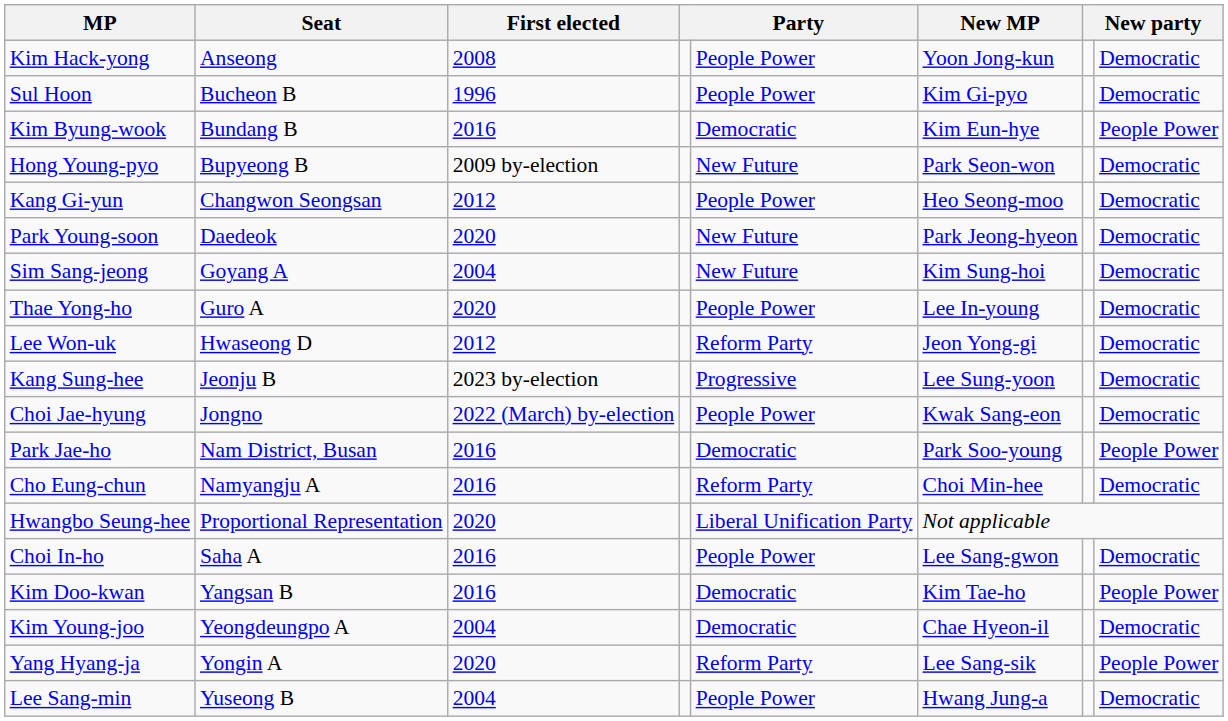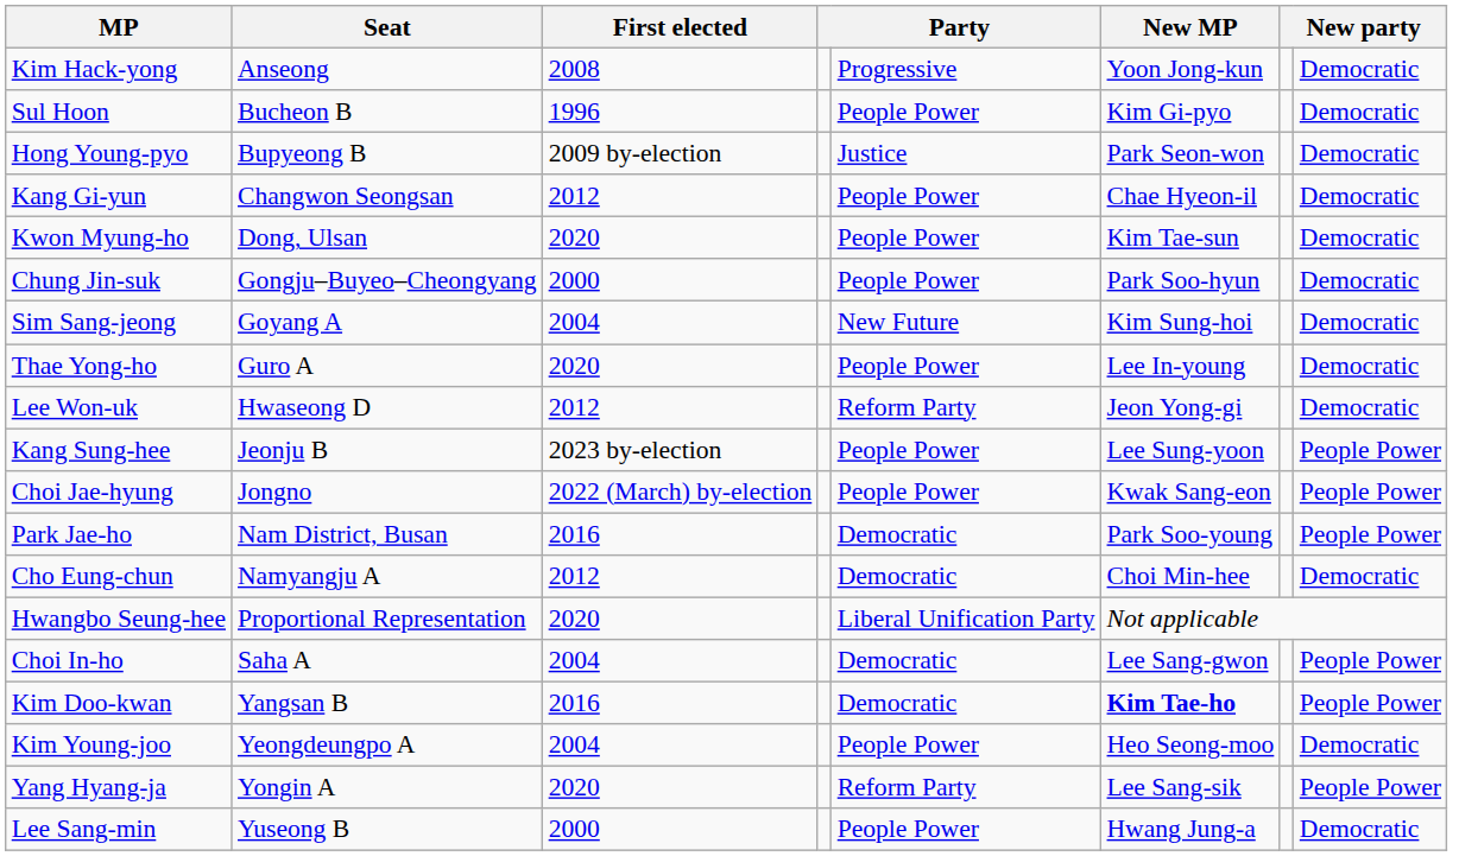Kim Hack-yong | column 5: People Power -> Progressive
- row: Kim Byung-wook | Bundang B | 2016 | Democratic | Kim Eun-hye | People Power
Hong Young-pyo | column 5: New Future -> Justice
Kang Gi-yun | New MP: Heo Seong-moo -> Chae Hyeon-il
- row: Park Young-soon | Daedeok | 2020 | New Future | Park Jeong-hyeon | Democratic
+ row: Kwon Myung-ho | Dong, Ulsan | 2020 | People Power | Kim Tae-sun | Democratic
+ row: Chung Jin-suk | Gongju–Buyeo–Cheongyang | 2000 | People Power | Park Soo-hyun | Democratic
Kang Sung-hee | column 5: Progressive -> People Power
Kang Sung-hee | column 8: Democratic -> People Power
Choi Jae-hyung | column 8: Democratic -> People Power
Cho Eung-chun | First elected: 2016 -> 2012
Cho Eung-chun | column 5: Reform Party -> Democratic
Choi In-ho | First elected: 2016 -> 2004
Choi In-ho | column 5: People Power -> Democratic
Choi In-ho | column 8: Democratic -> People Power
Kim Doo-kwan | New MP: normal -> bold
Kim Young-joo | column 5: Democratic -> People Power
Kim Young-joo | New MP: Chae Hyeon-il -> Heo Seong-moo
Lee Sang-min | First elected: 2004 -> 2000
